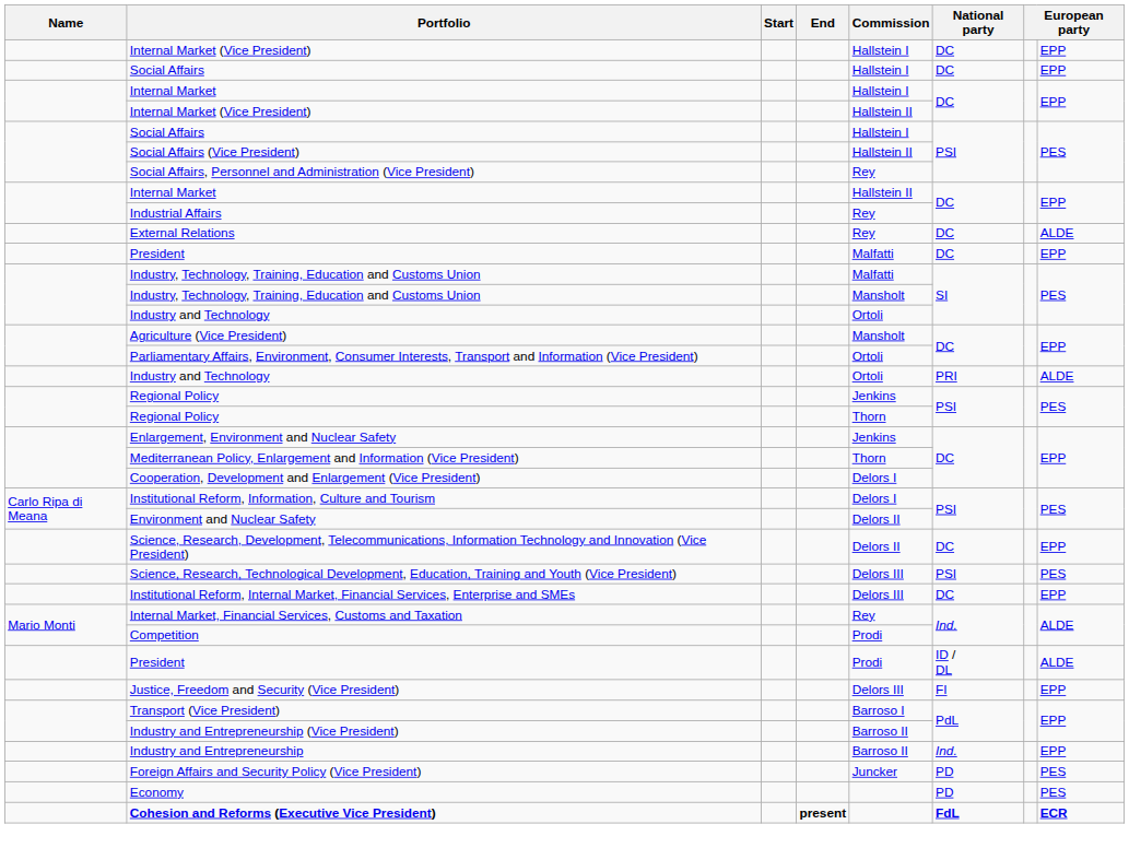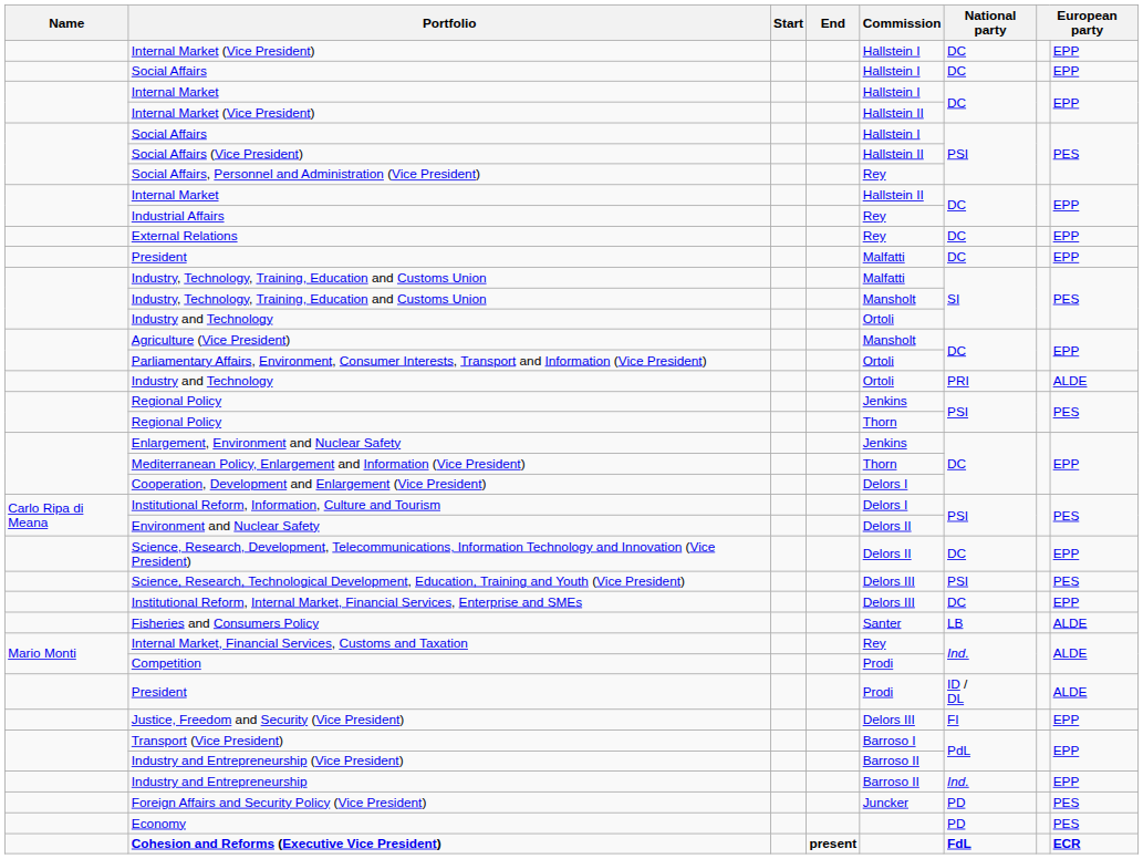External Relations | column 8: ALDE -> EPP
+ row: Fisheries and Consumers Policy | Santer | LB | ALDE
